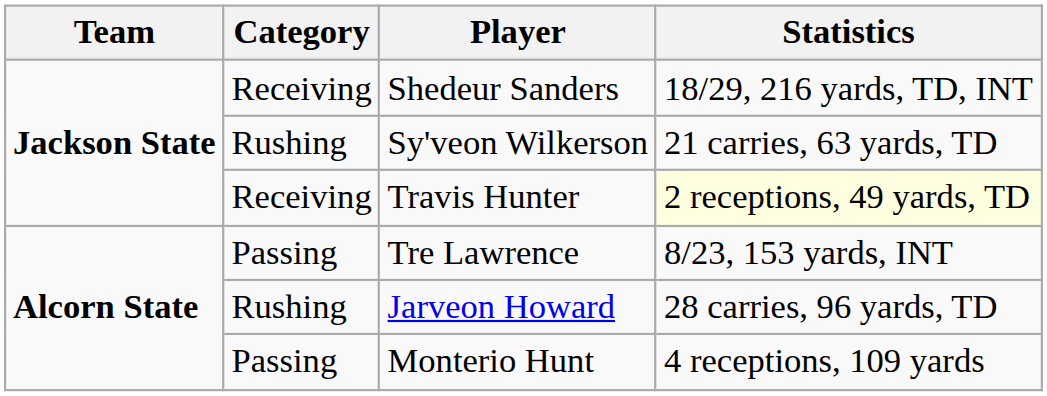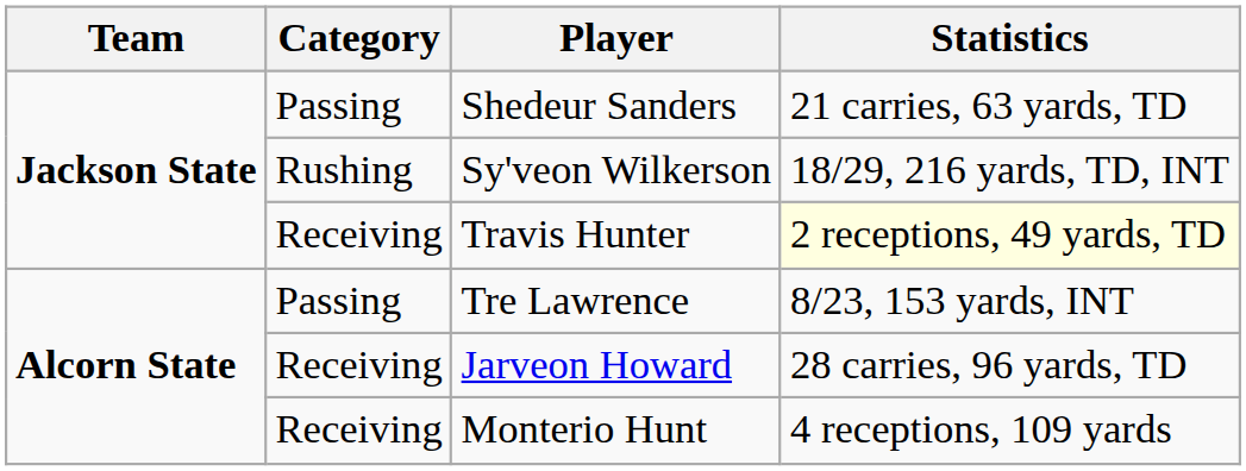Shedeur Sanders | Category: Receiving -> Passing
Shedeur Sanders | Statistics: 18/29, 216 yards, TD, INT -> 21 carries, 63 yards, TD
Sy'veon Wilkerson | Statistics: 21 carries, 63 yards, TD -> 18/29, 216 yards, TD, INT
Jarveon Howard | Category: Rushing -> Receiving
Monterio Hunt | Category: Passing -> Receiving
